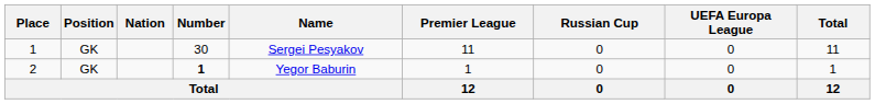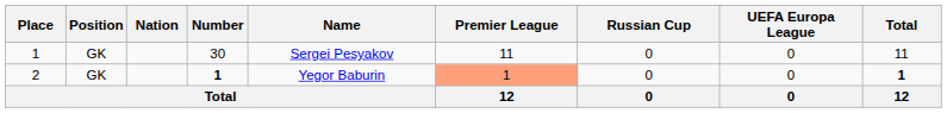2 | Premier League: no background -> lightsalmon background
2 | Total: normal -> bold
